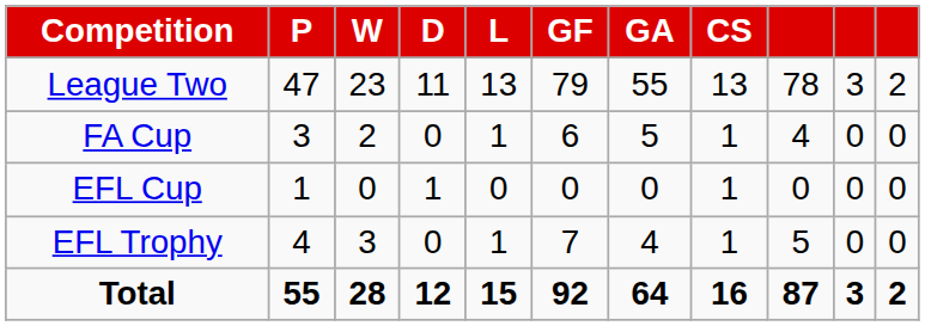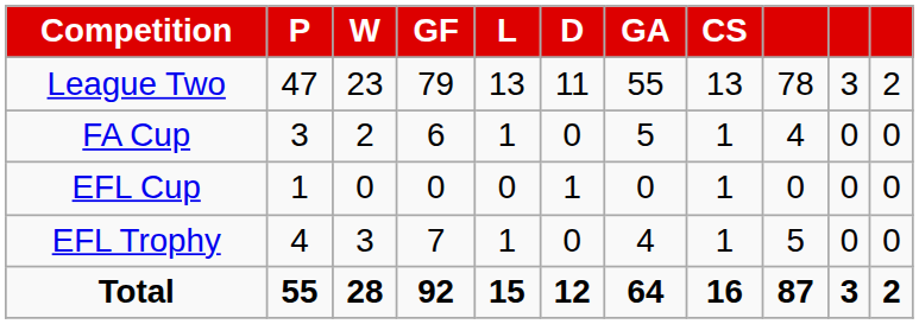columns swapped: D <-> GF
